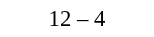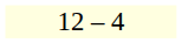row 1 | column 1: no background -> lightyellow background
